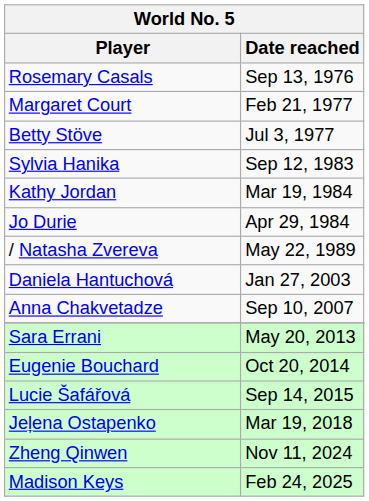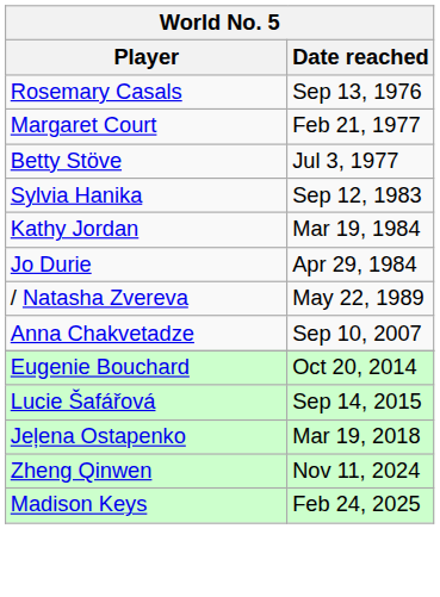- row: Daniela Hantuchová | Jan 27, 2003
- row: Sara Errani | May 20, 2013
